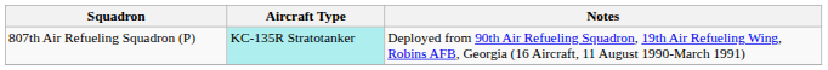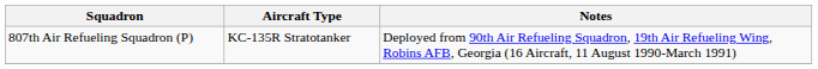807th Air Refueling Squadron (P) | Aircraft Type: paleturquoise background -> no background
